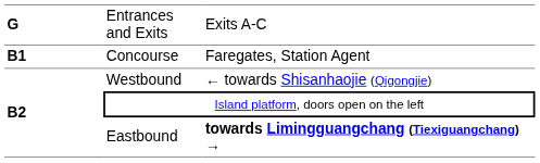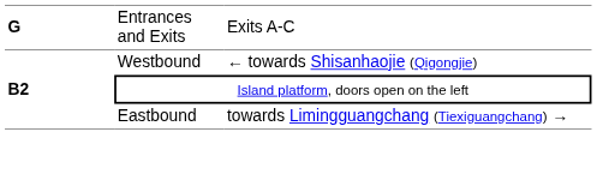- row: B1 | Concourse | Faregates, Station Agent
Eastbound | column 3: bold -> normal
